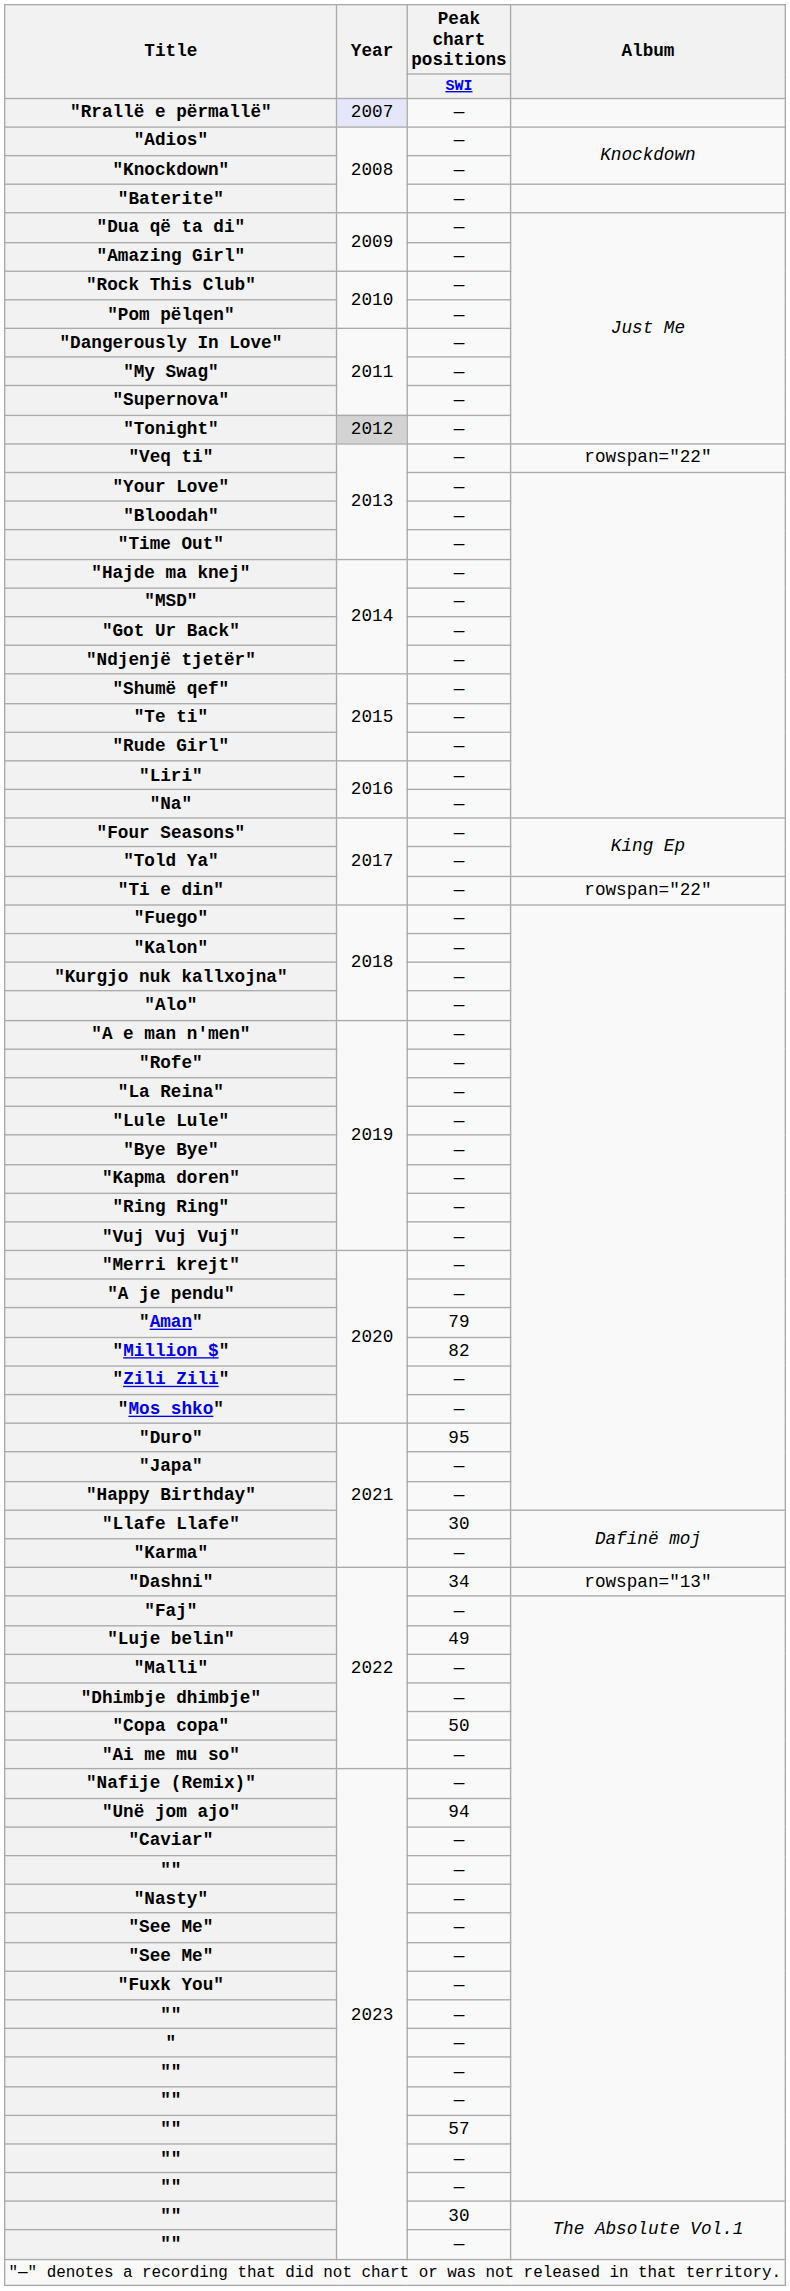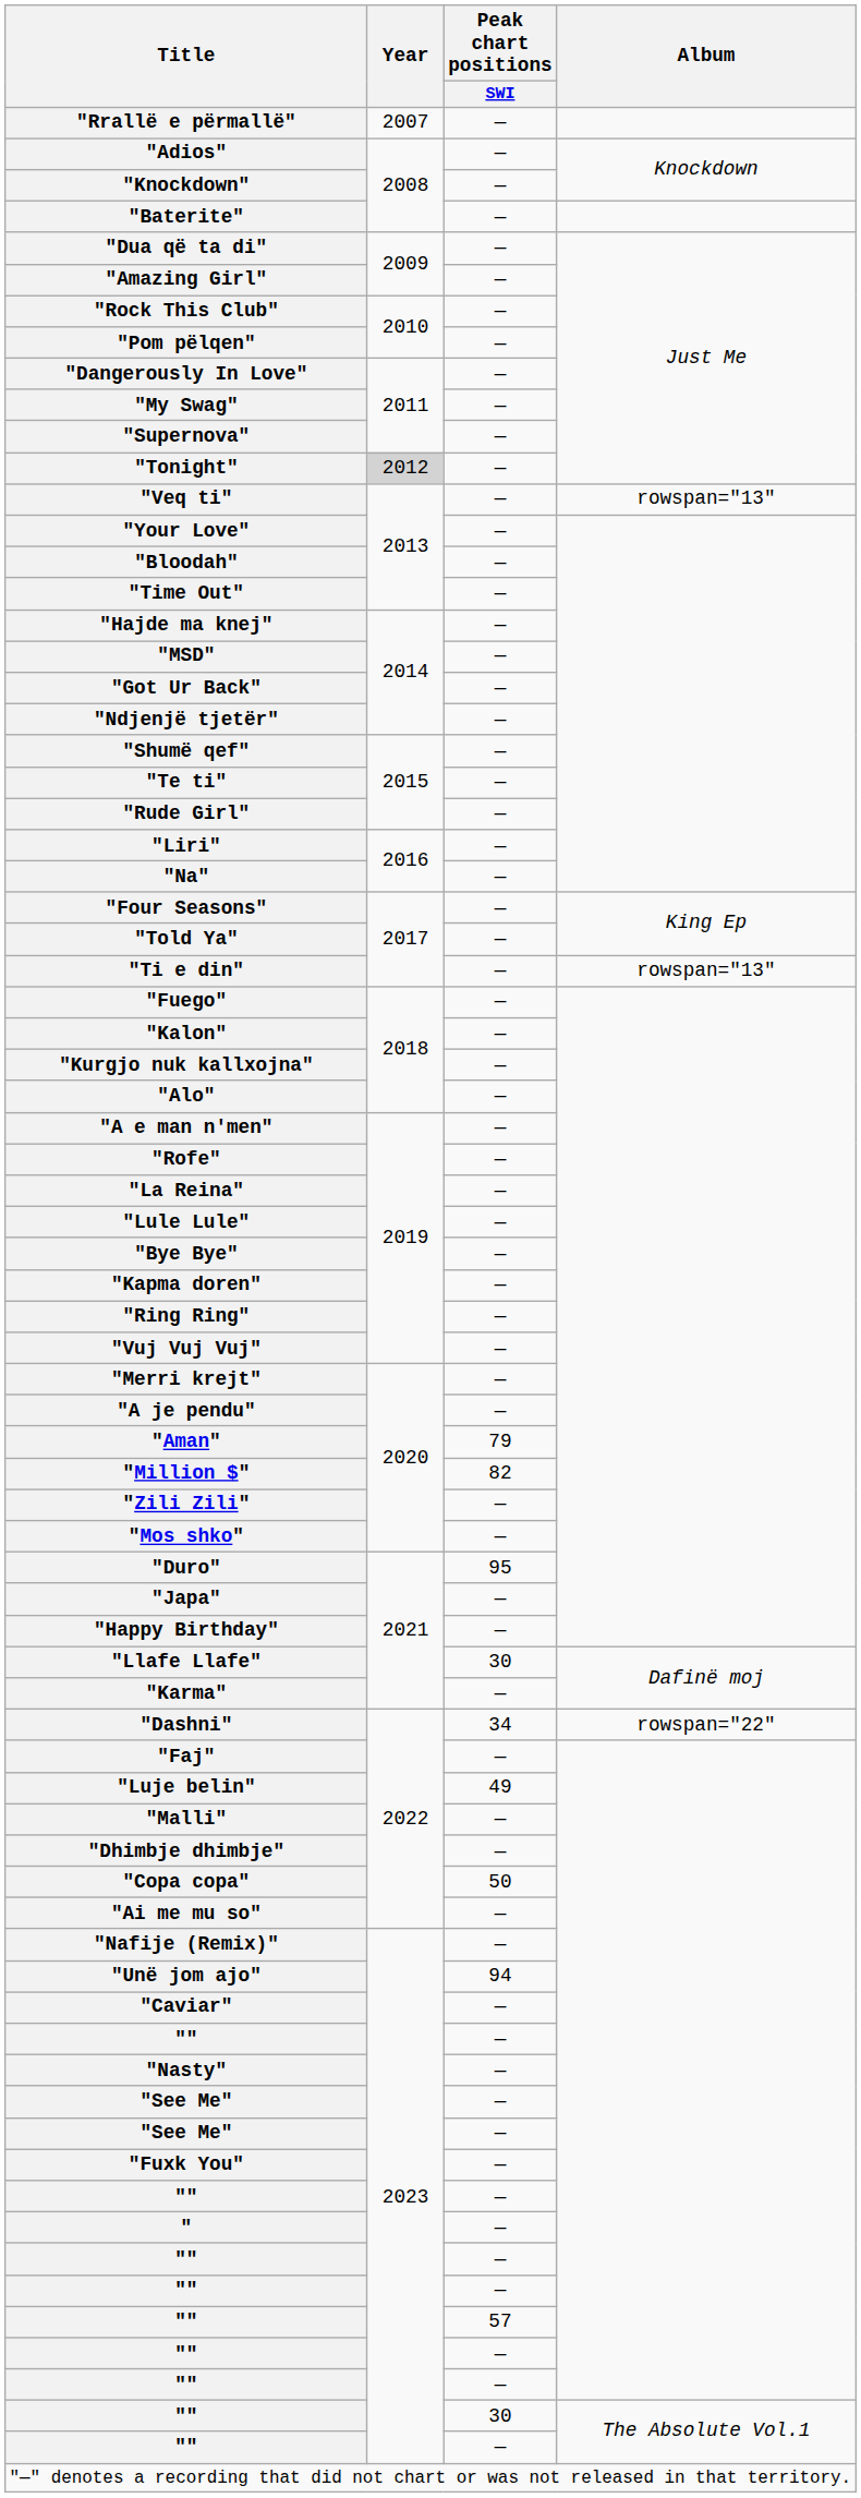"Rrallë e përmallë" | Year: lavender background -> no background
"Veq ti" | Album: rowspan="22" -> rowspan="13"
"Ti e din" | Album: rowspan="22" -> rowspan="13"
"Dashni" | Album: rowspan="13" -> rowspan="22"
